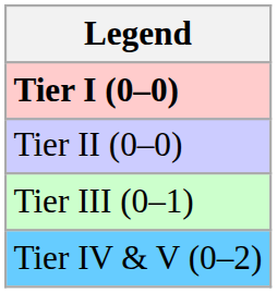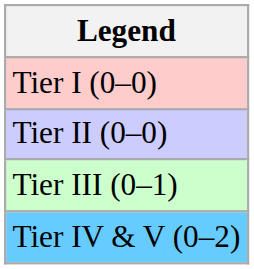row 2 | column 1: bold -> normal
